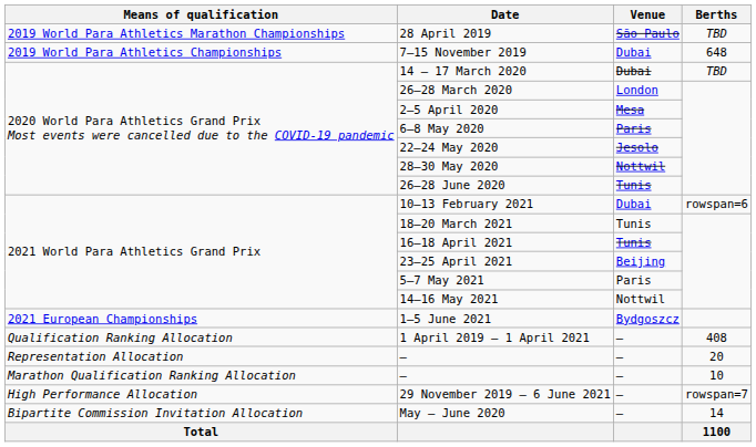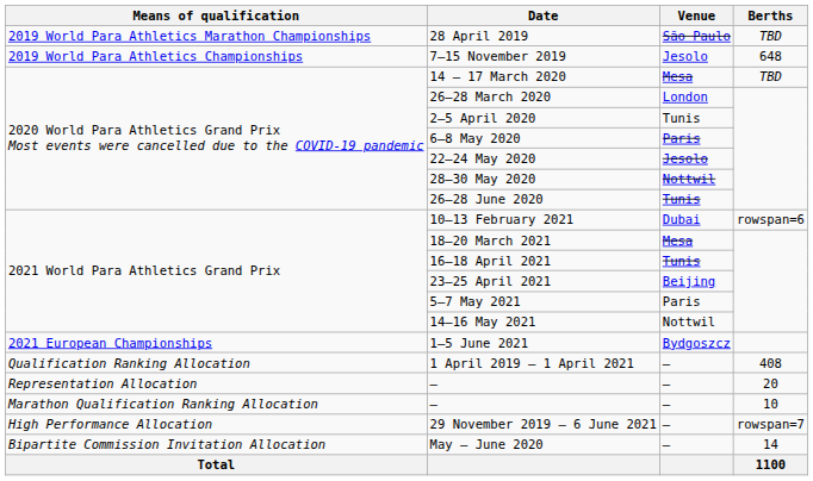7–15 November 2019 | Venue: Dubai -> Jesolo
14 – 17 March 2020 | Venue: Dubai -> Mesa
2–5 April 2020 | Venue: Mesa -> Tunis
18–20 March 2021 | Venue: Tunis -> Mesa
